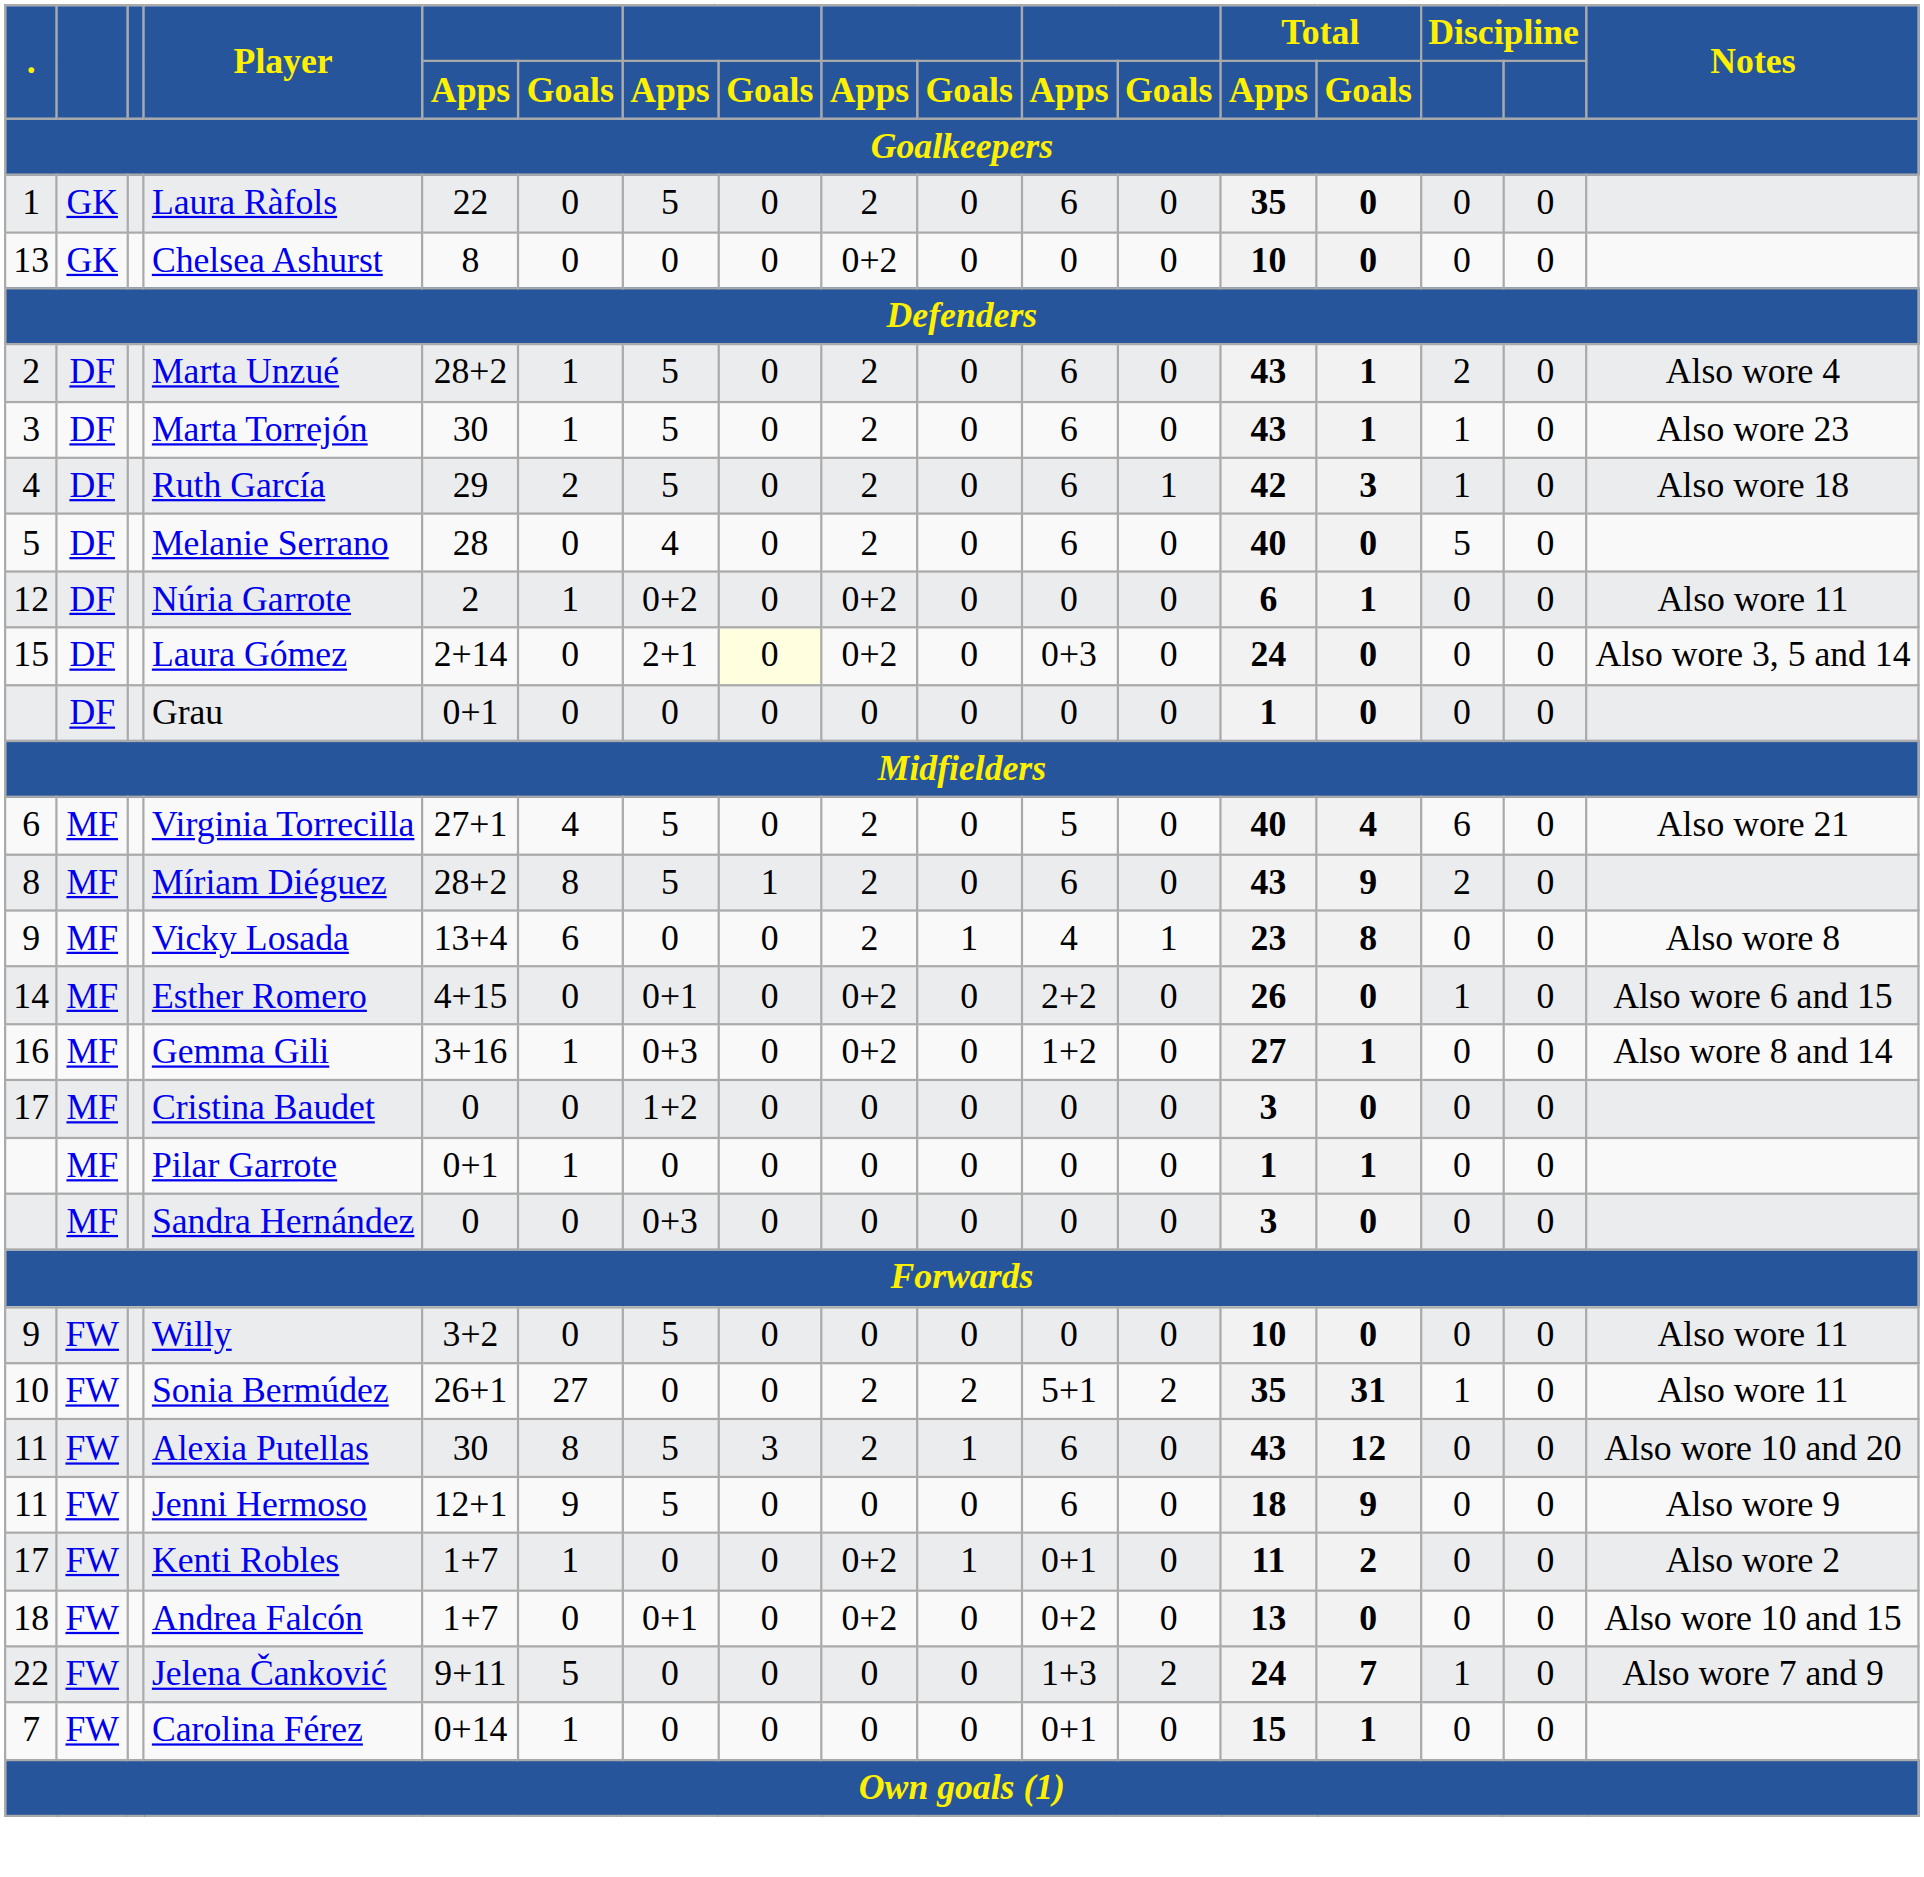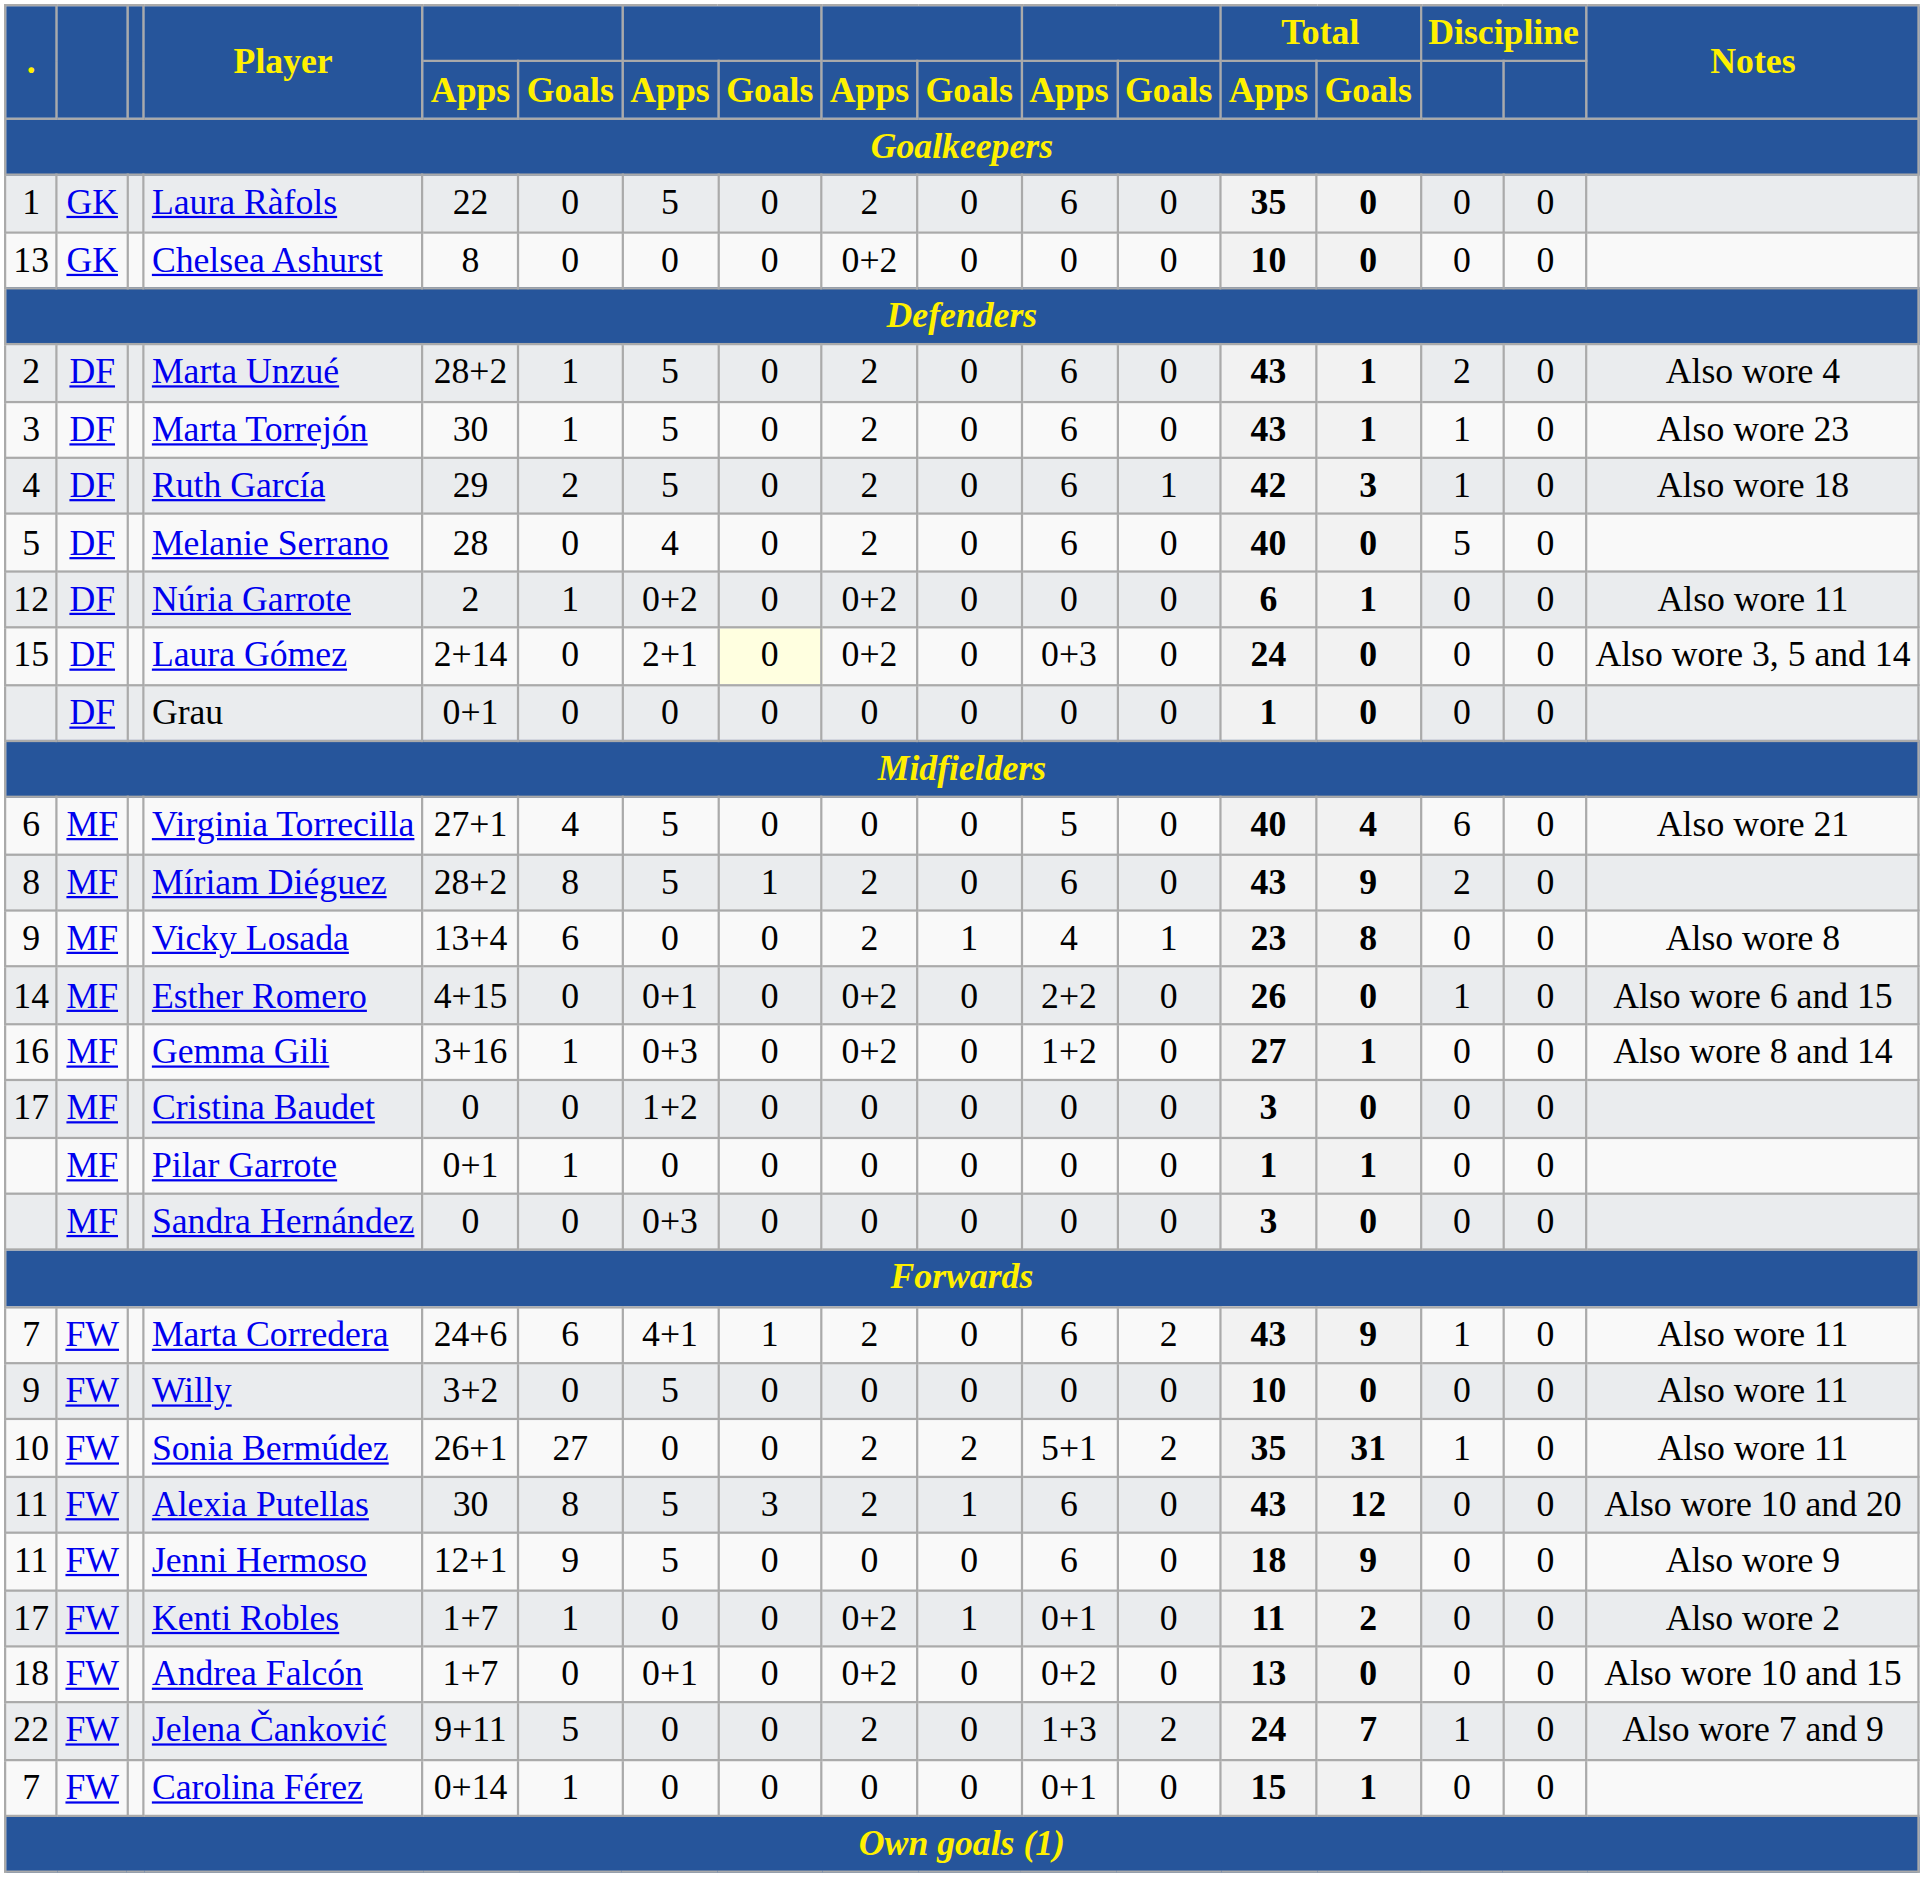Virginia Torrecilla | column 9: 2 -> 0
+ row: 7 | FW | Marta Corredera | 24+6 | 6 | 4+1 | 1 | 2 | 0 | 6 | 2 | 43 | 9 | 1 | 0 | Also wore 11
Jelena Čanković | column 9: 0 -> 2
